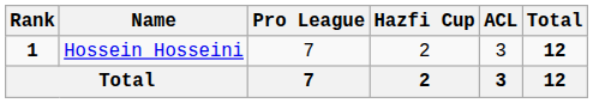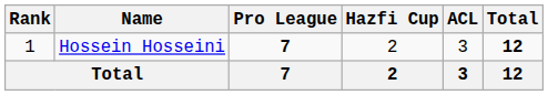Hossein Hosseini | Rank: bold -> normal
Hossein Hosseini | Pro League: normal -> bold
